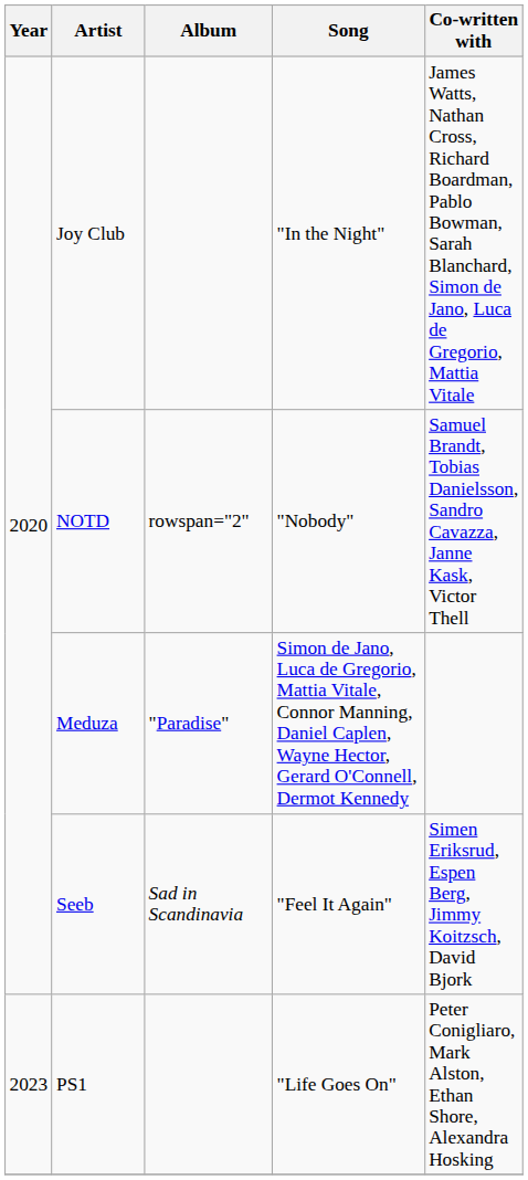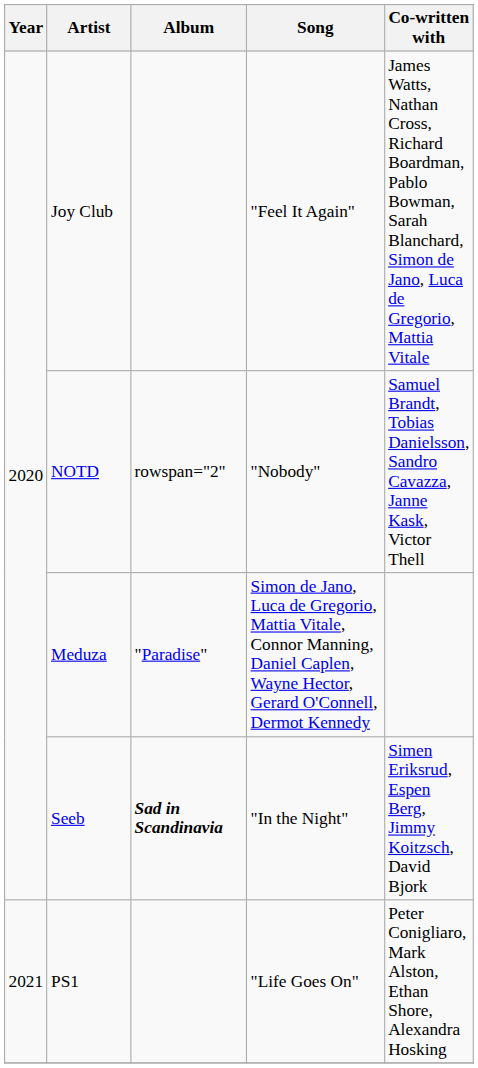Joy Club | Song: "In the Night" -> "Feel It Again"
Seeb | Album: normal -> bold
Seeb | Song: "Feel It Again" -> "In the Night"
PS1 | Year: 2023 -> 2021
